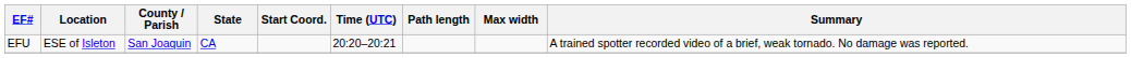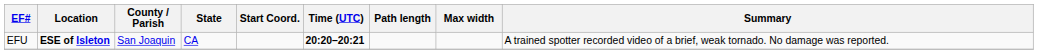EFU | Location: normal -> bold
EFU | Time (UTC): normal -> bold
